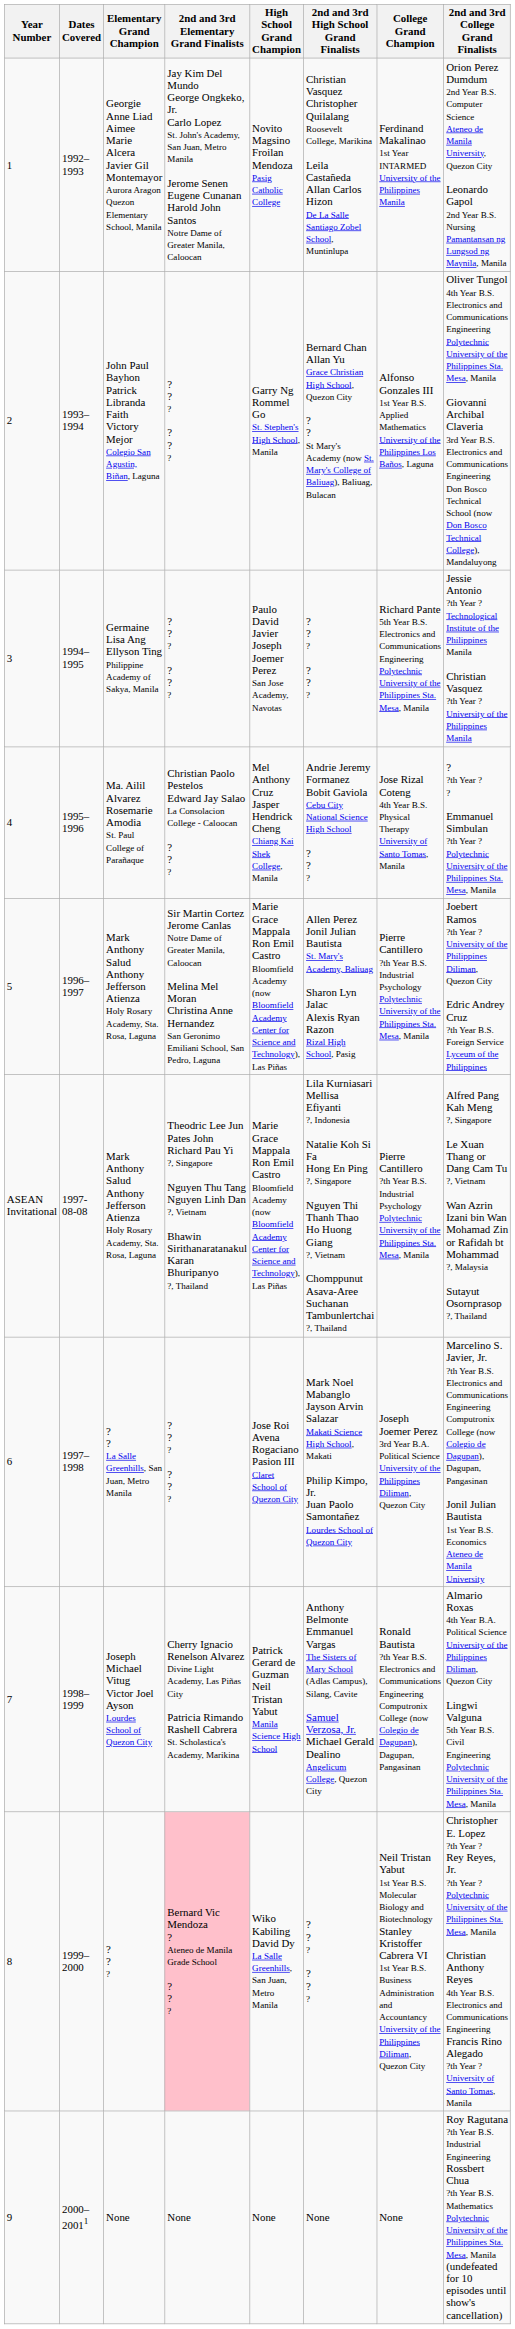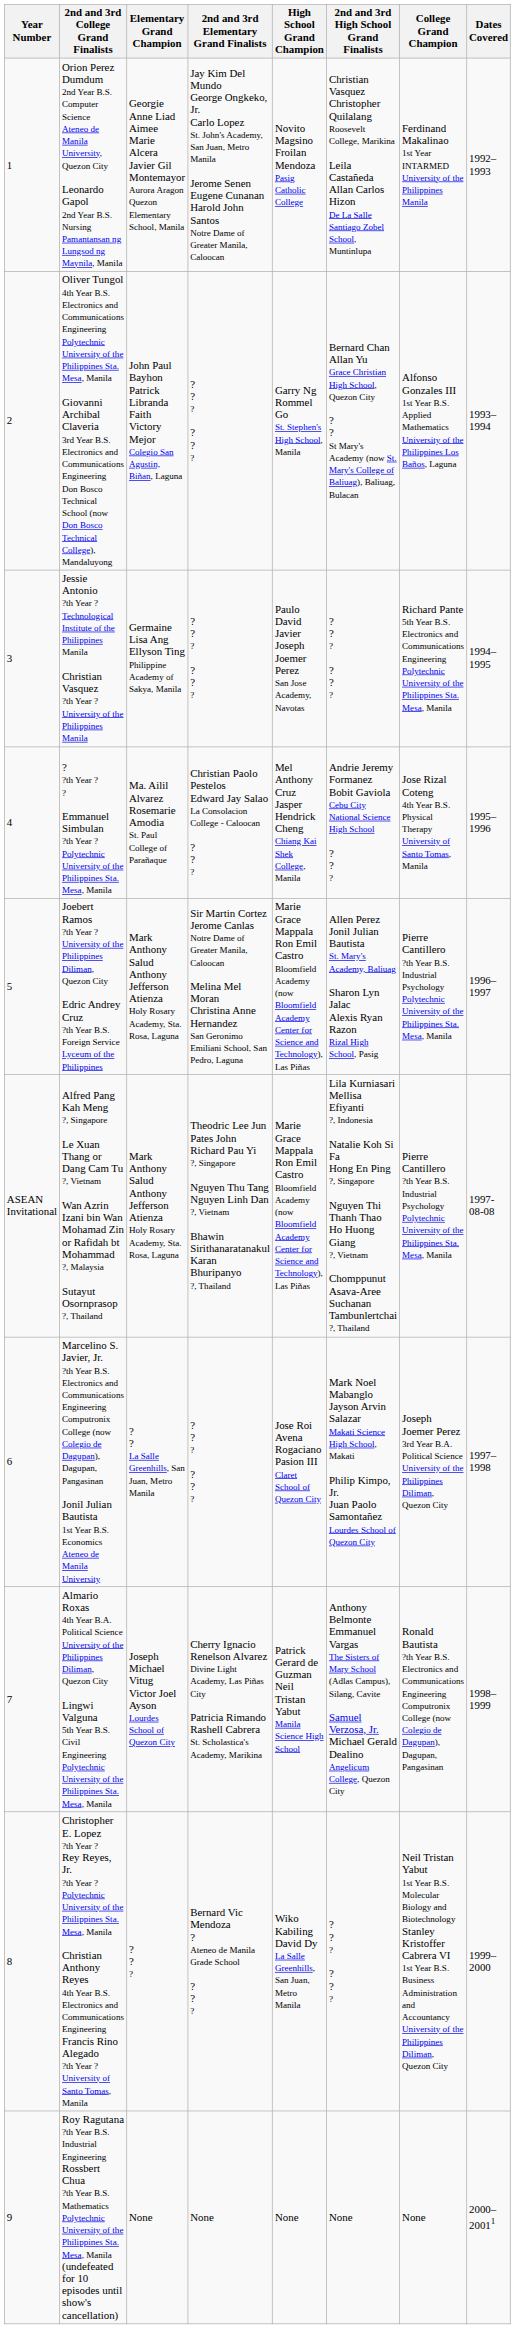columns swapped: Dates Covered <-> 2nd and 3rd College Grand Finalists
? ? ? | 2nd and 3rd Elementary Grand Finalists: pink background -> no background
